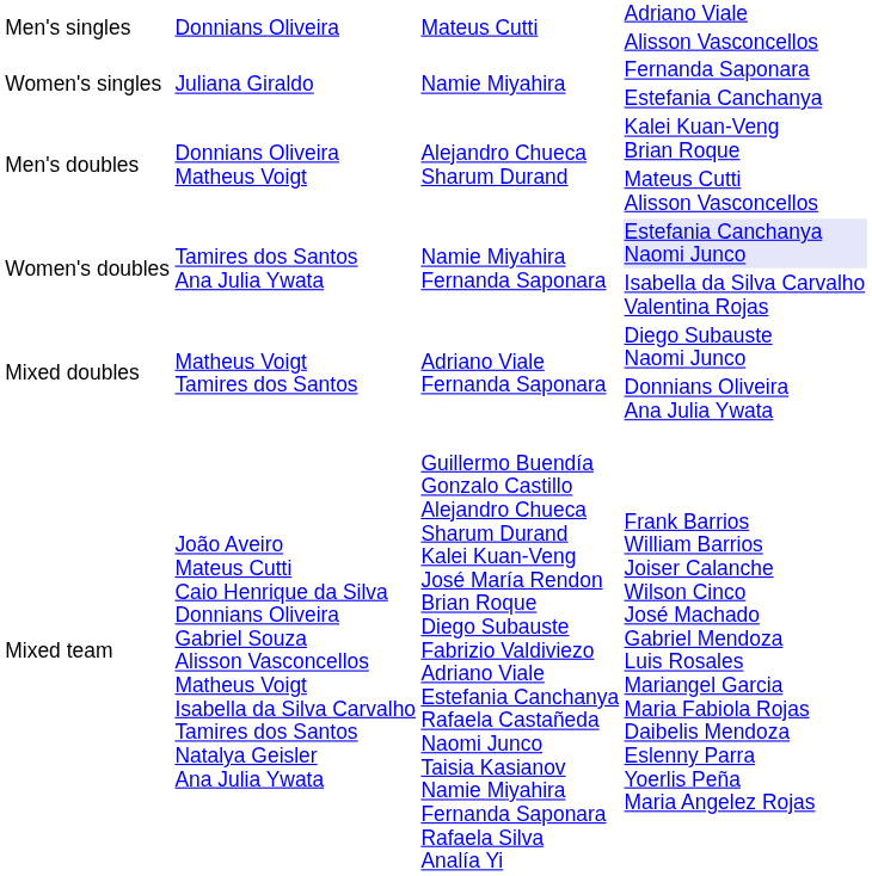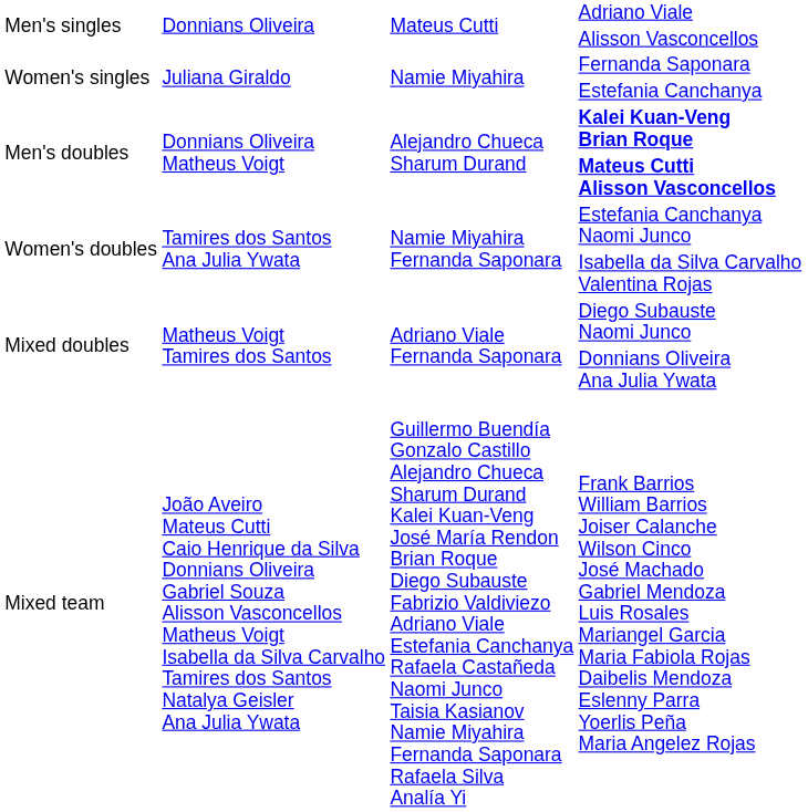Kalei Kuan-Veng Brian Roque | column 4: normal -> bold
Mateus Cutti Alisson Vasconcellos | column 4: normal -> bold
Estefania Canchanya Naomi Junco | column 4: lavender background -> no background
